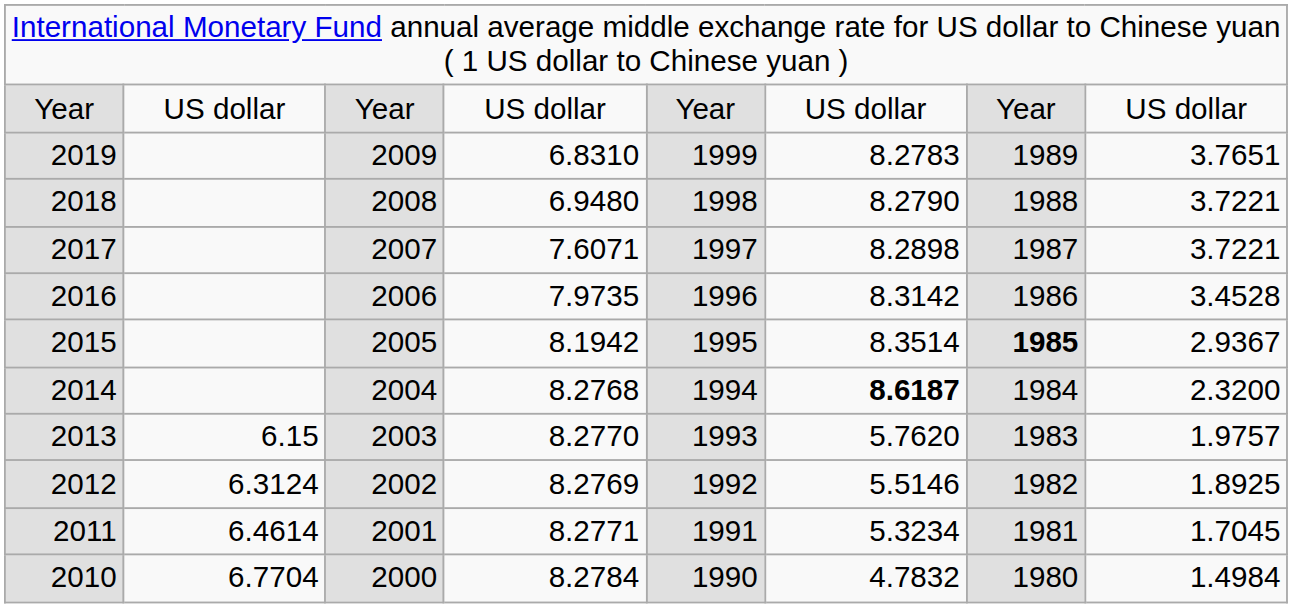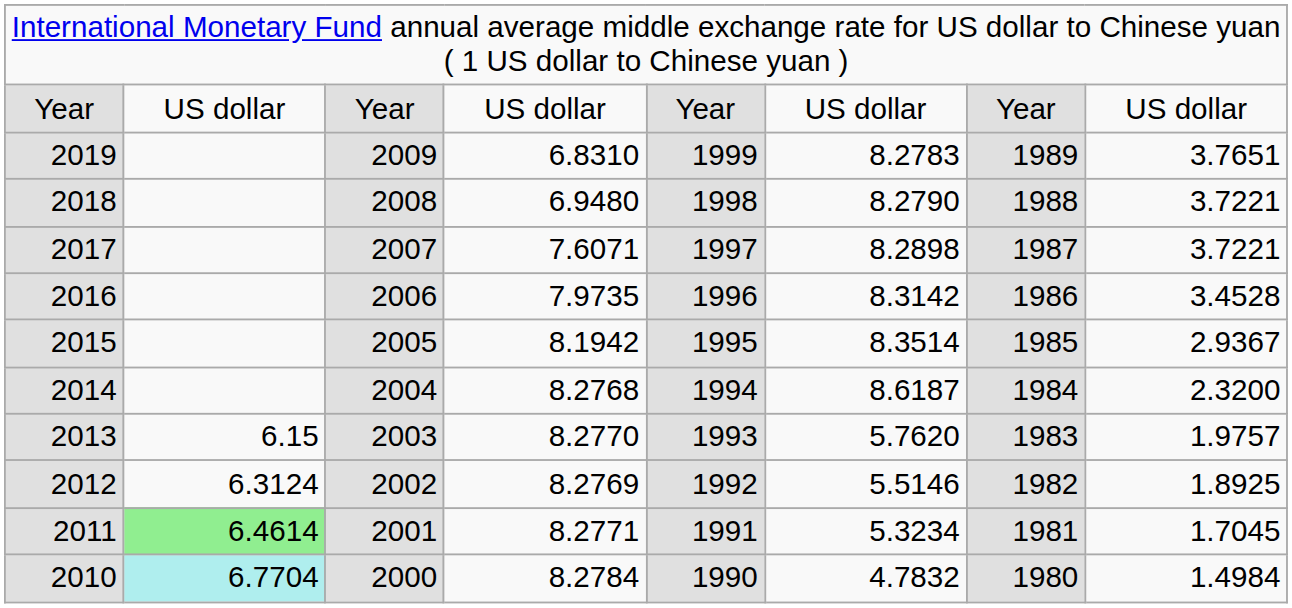2015 | column 7: bold -> normal
2014 | column 6: bold -> normal
2011 | column 2: no background -> lightgreen background
2010 | column 2: no background -> paleturquoise background
